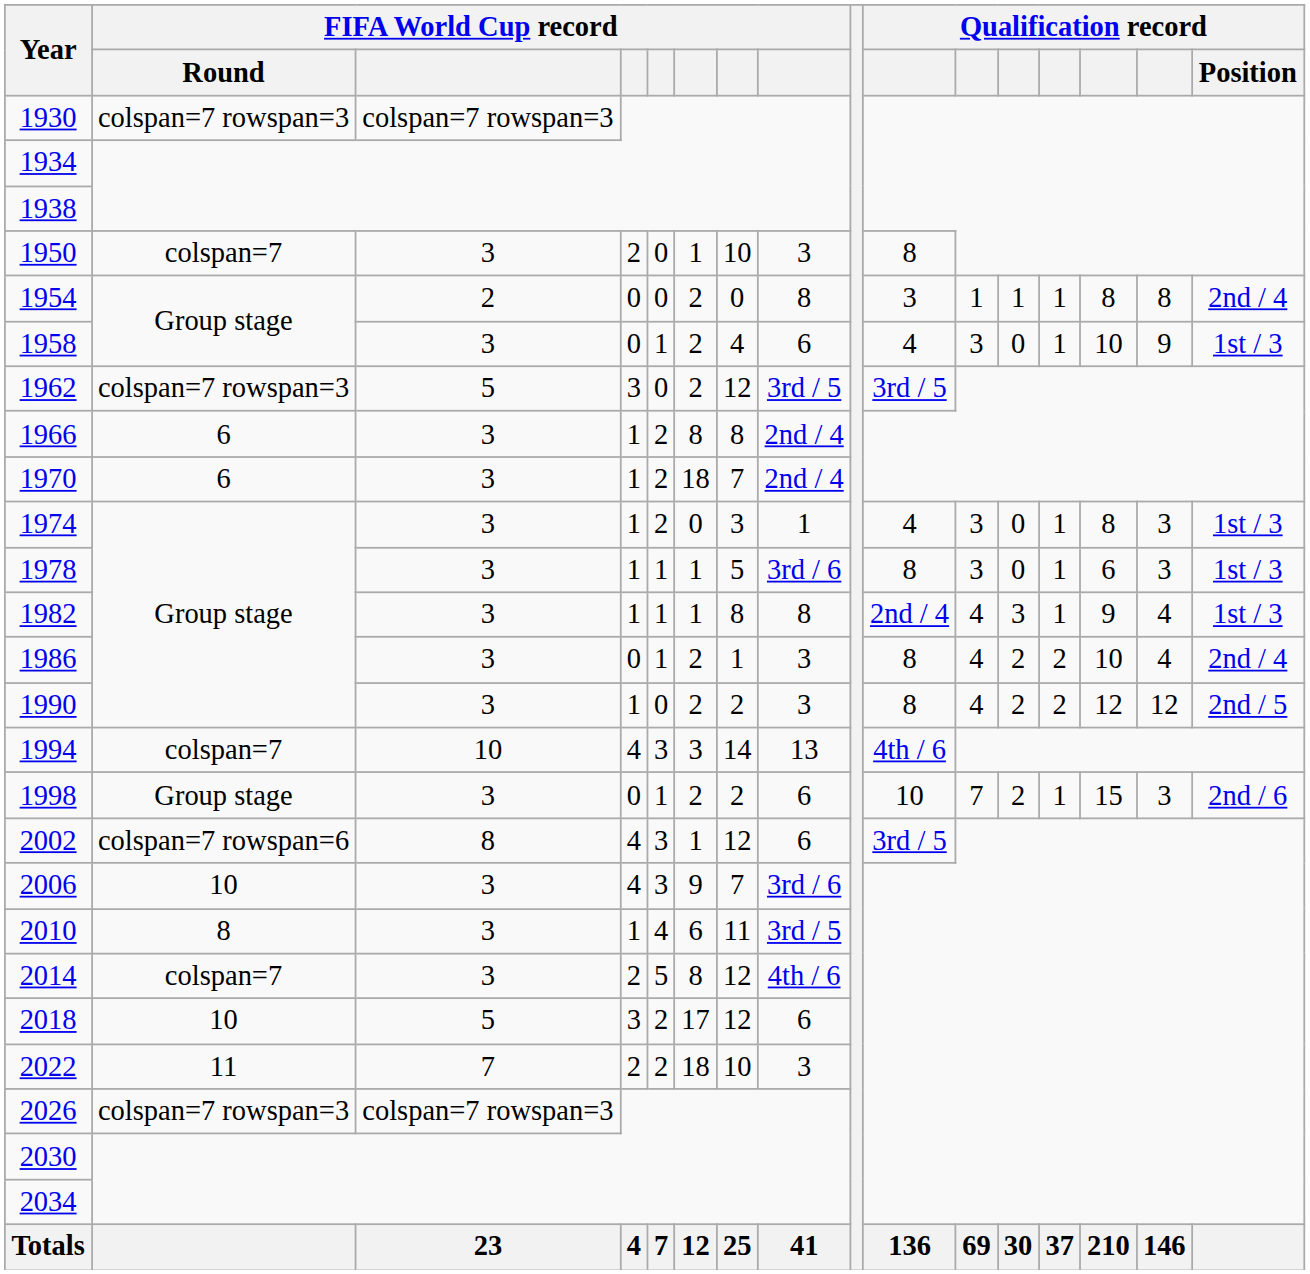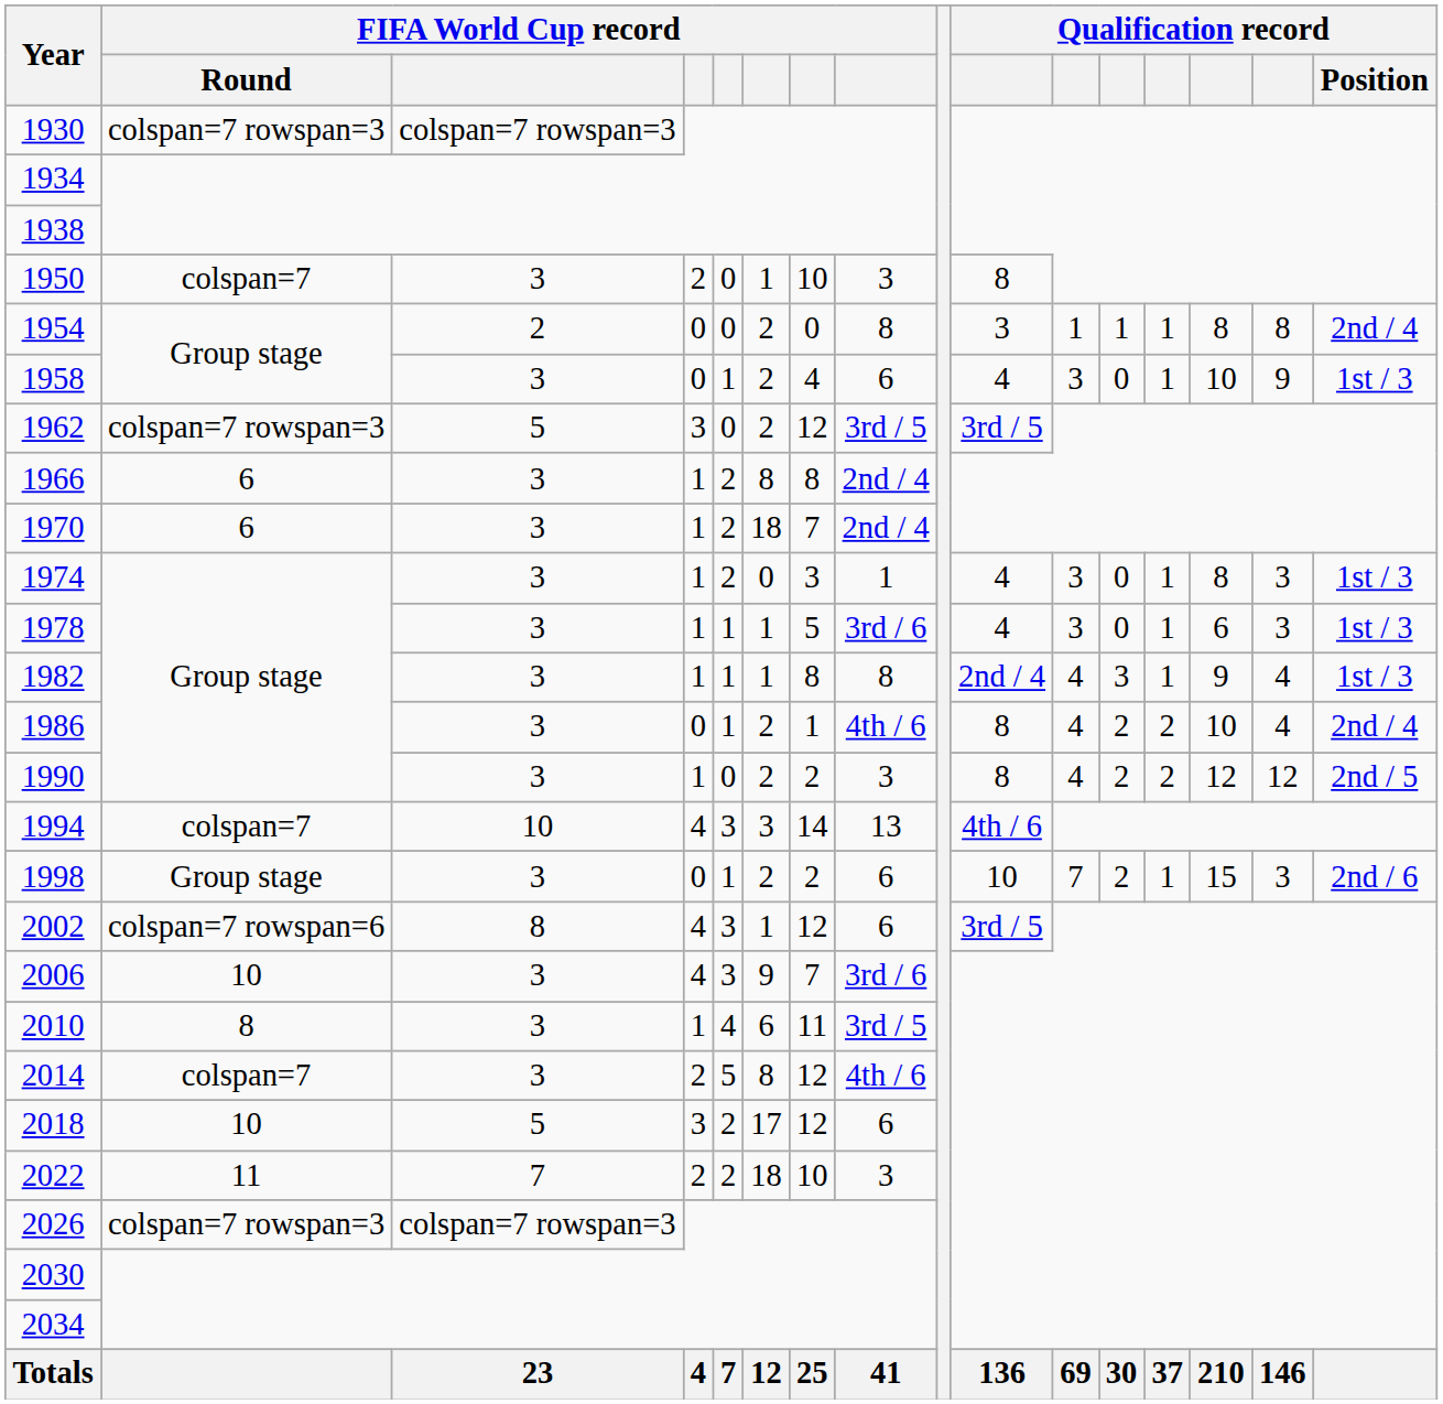1978 | column 10: 8 -> 4
1986 | column 8: 3 -> 4th / 6
